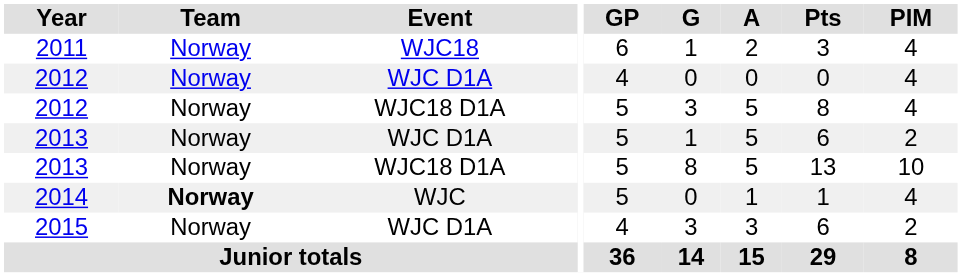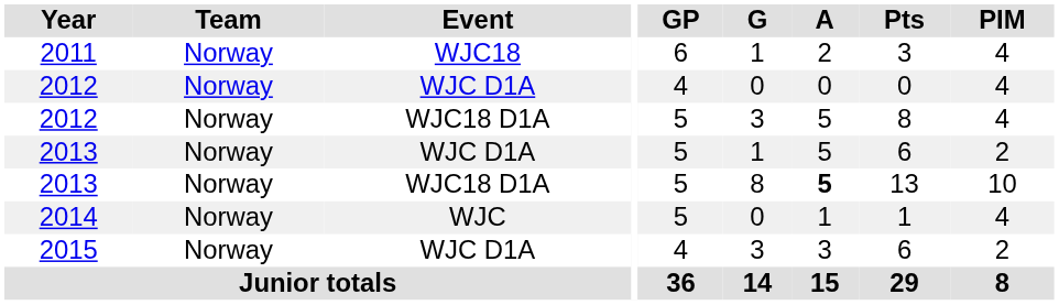2013 / WJC18 D1A | A: normal -> bold
2014 | Team: bold -> normal
